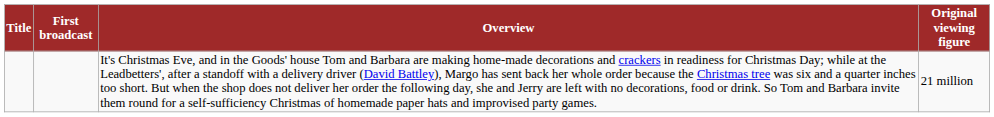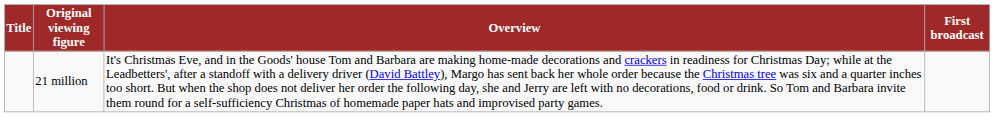columns swapped: First broadcast <-> Original viewing figure
